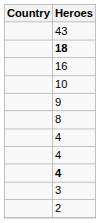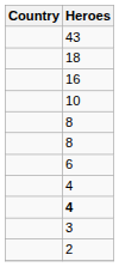row 3 | Heroes: bold -> normal
row 6 | Heroes: 9 -> 8
row 8 | Heroes: 4 -> 6
